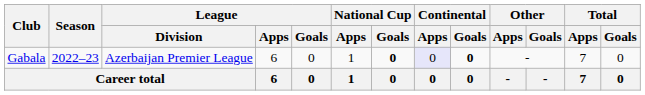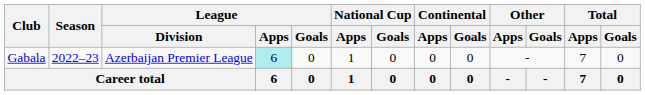Gabala | League / Apps: no background -> paleturquoise background
Gabala | National Cup / Goals: bold -> normal
Gabala | Continental / Apps: lavender background -> no background
Gabala | Continental / Goals: bold -> normal
